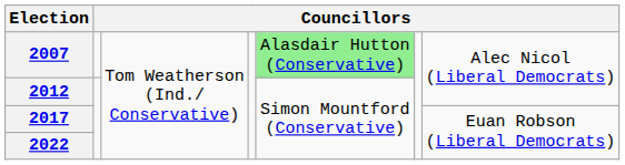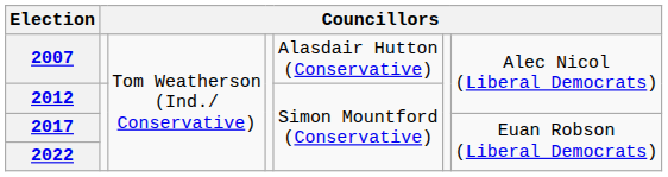2007 | column 5: lightgreen background -> no background
